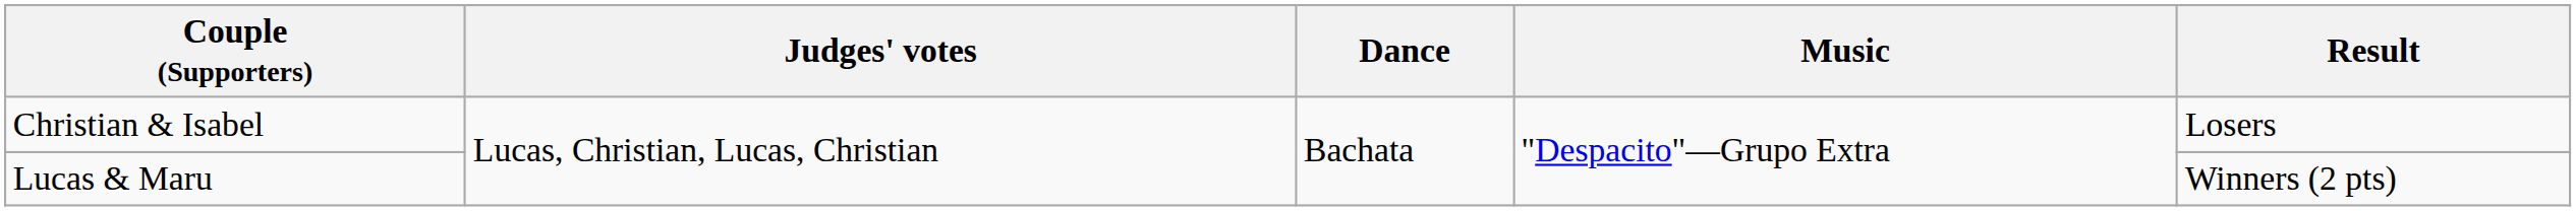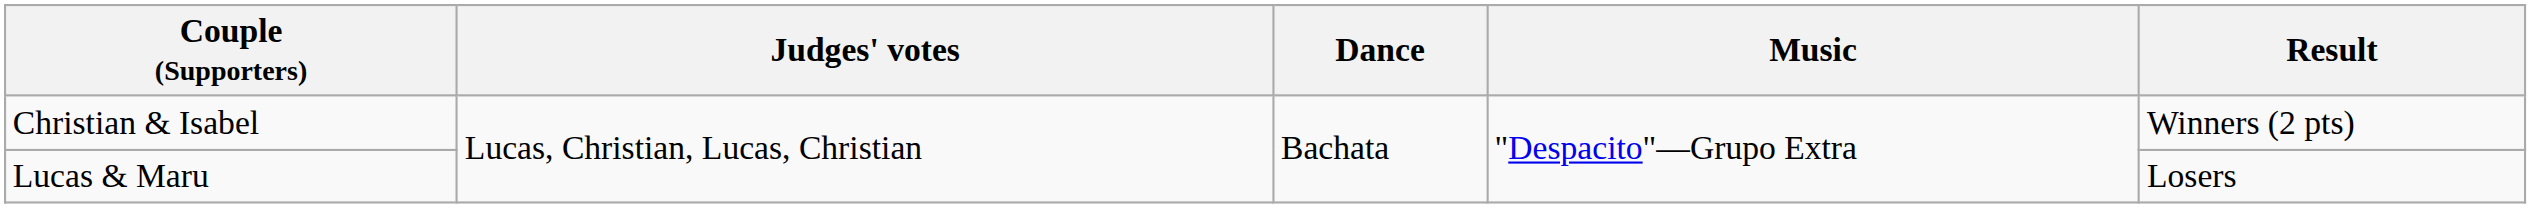Christian & Isabel | Result: Losers -> Winners (2 pts)
Lucas & Maru | Result: Winners (2 pts) -> Losers
